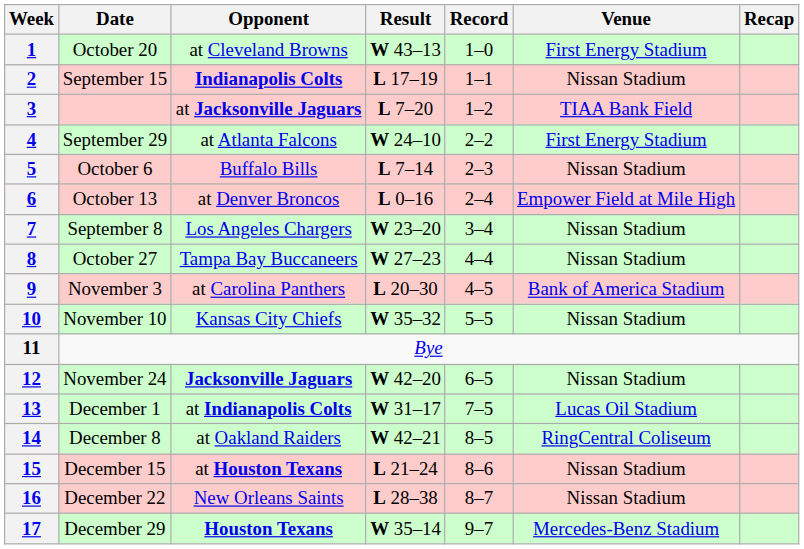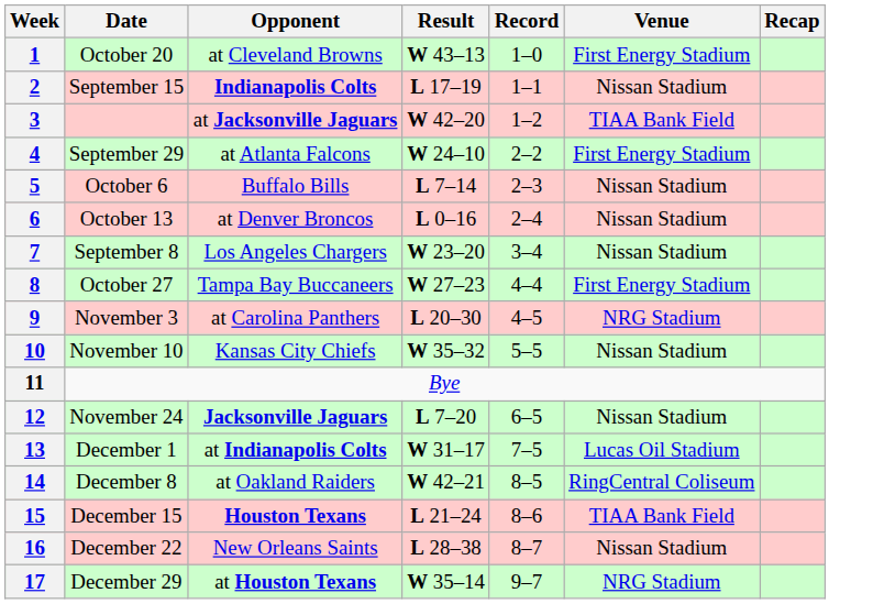3 | Result: L 7–20 -> W 42–20
6 | Venue: Empower Field at Mile High -> Nissan Stadium
8 | Venue: Nissan Stadium -> First Energy Stadium
9 | Venue: Bank of America Stadium -> NRG Stadium
12 | Result: W 42–20 -> L 7–20
15 | Opponent: at Houston Texans -> Houston Texans
15 | Venue: Nissan Stadium -> TIAA Bank Field
17 | Opponent: Houston Texans -> at Houston Texans
17 | Venue: Mercedes-Benz Stadium -> NRG Stadium
